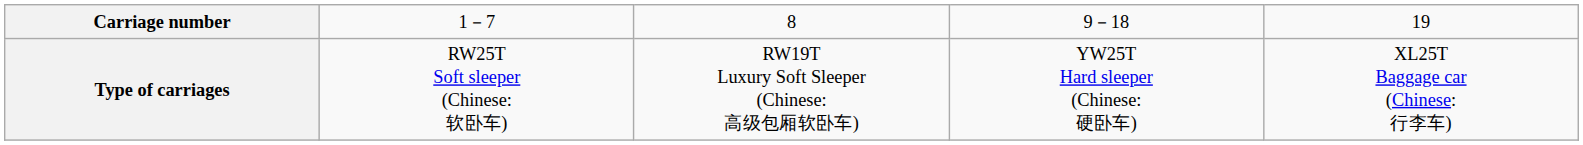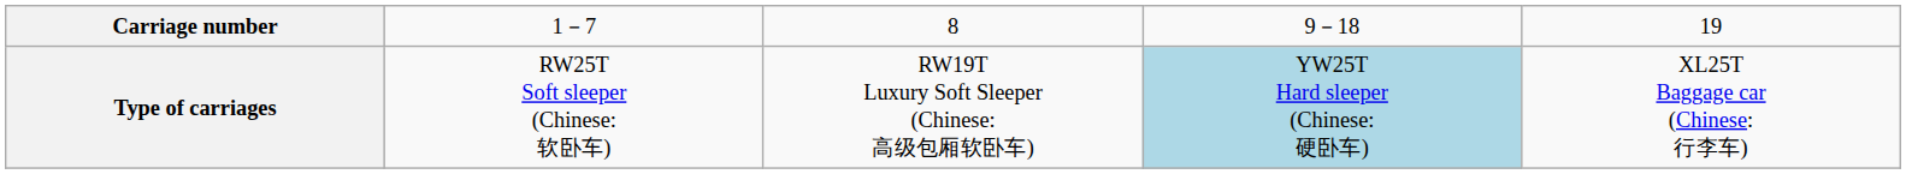Type of carriages | column 4: no background -> lightblue background
